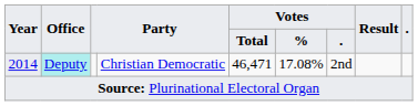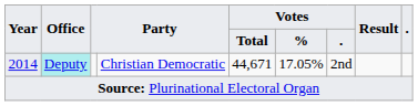2014 | Votes / Total: 46,471 -> 44,671
2014 | Votes / %: 17.08% -> 17.05%
